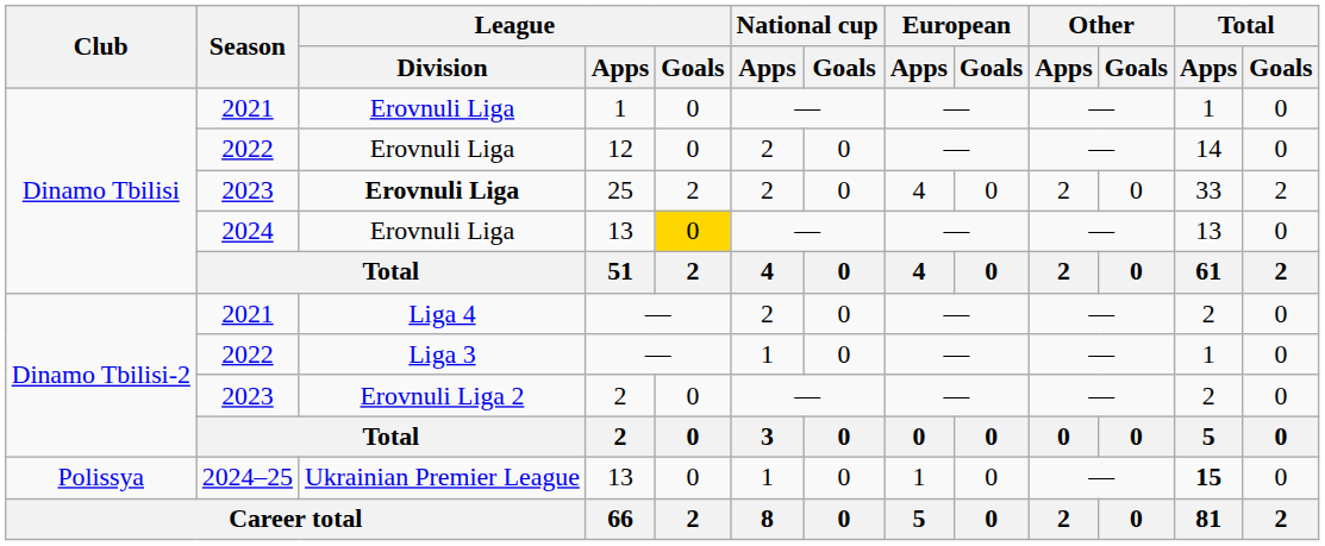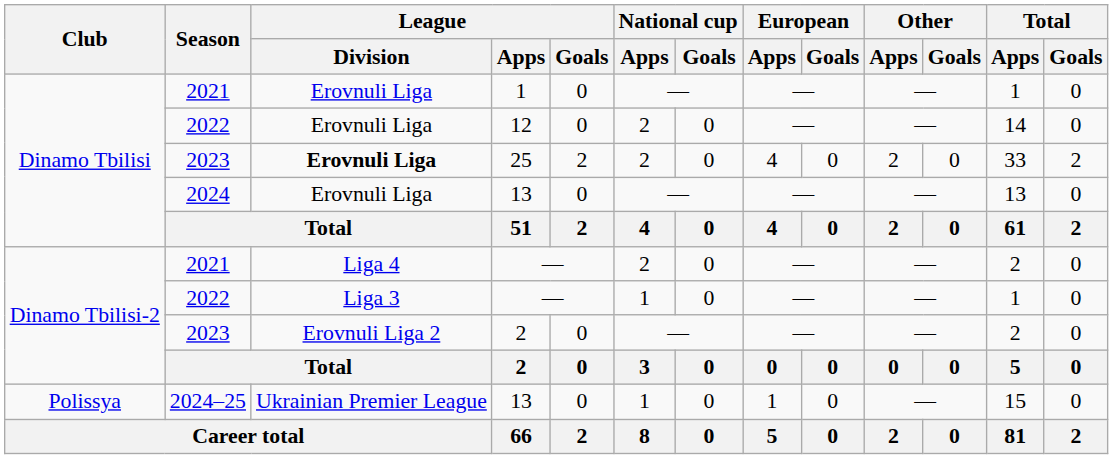2024 / 13 | League / Goals: gold background -> no background
2024–25 / 13 | Total / Apps: bold -> normal
